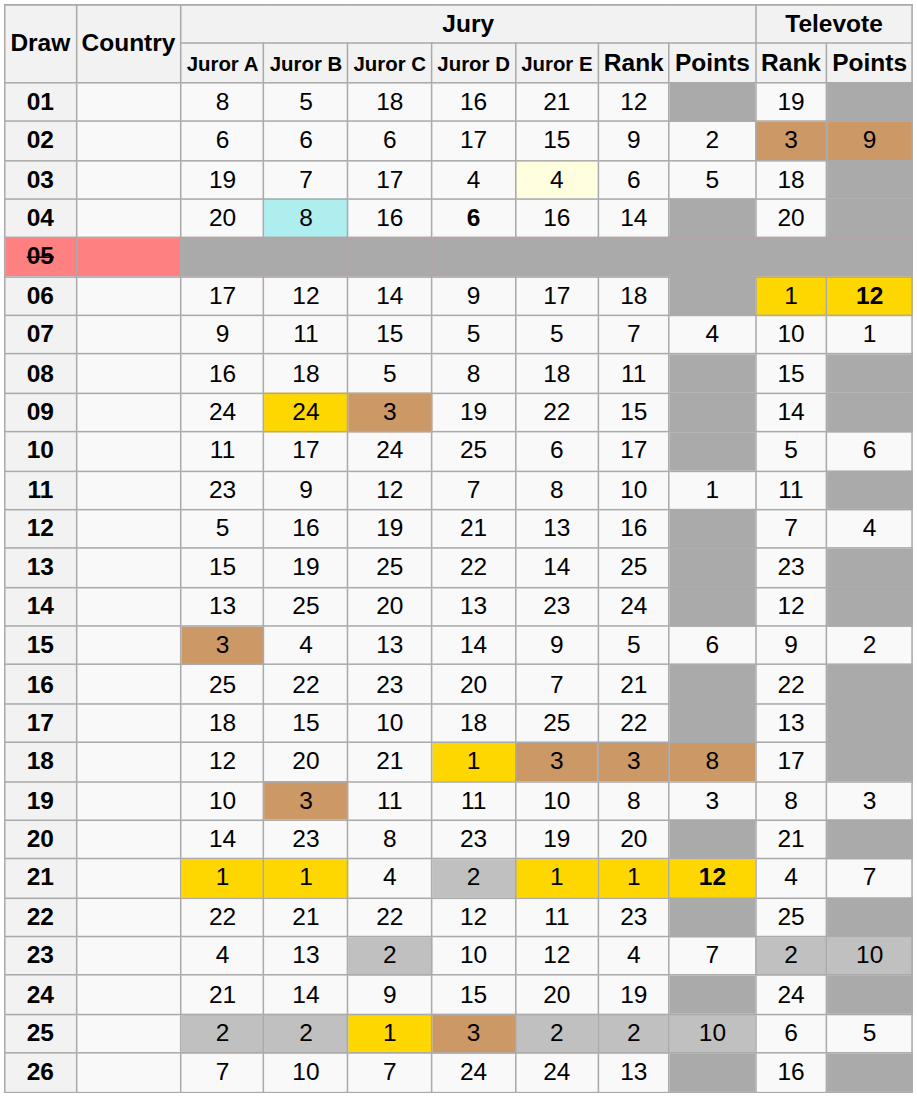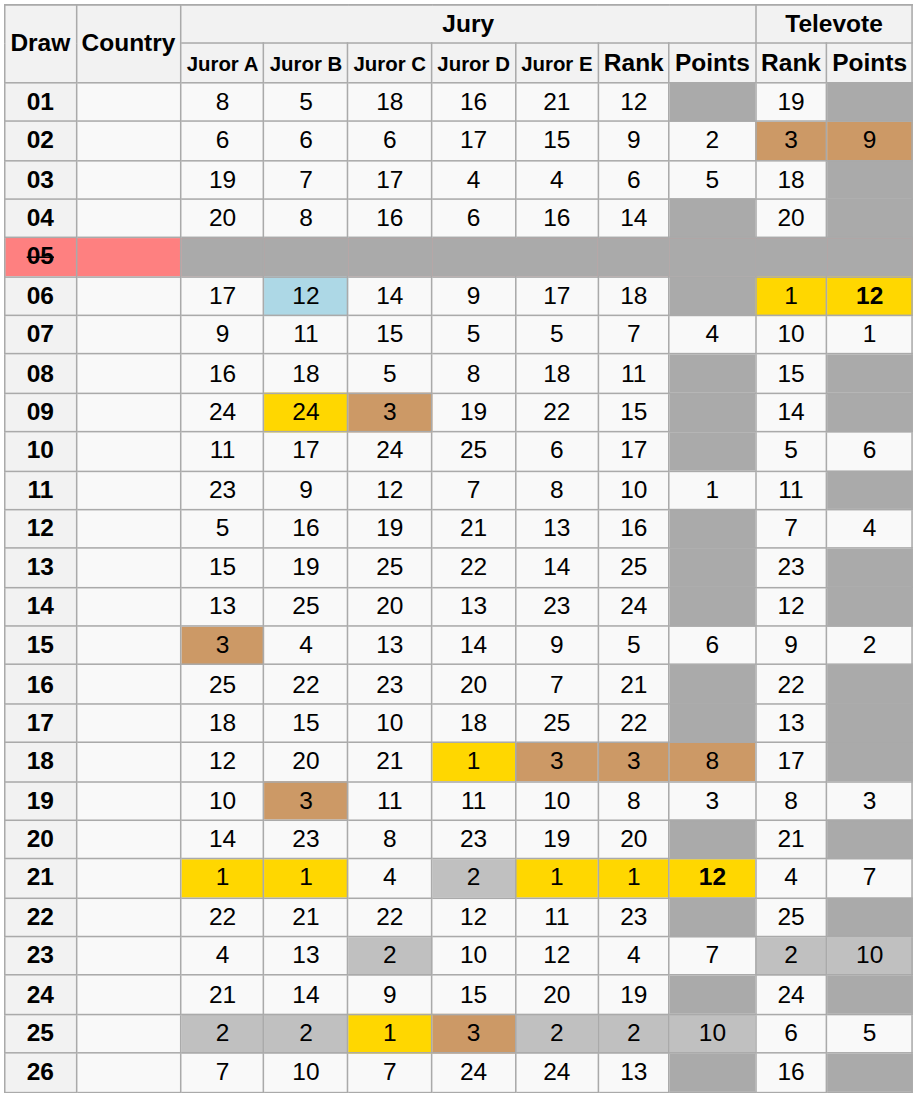03 | Jury / Juror E: lightyellow background -> no background
04 | Jury / Juror B: paleturquoise background -> no background
04 | Jury / Juror D: bold -> normal
06 | Jury / Juror B: no background -> lightblue background
